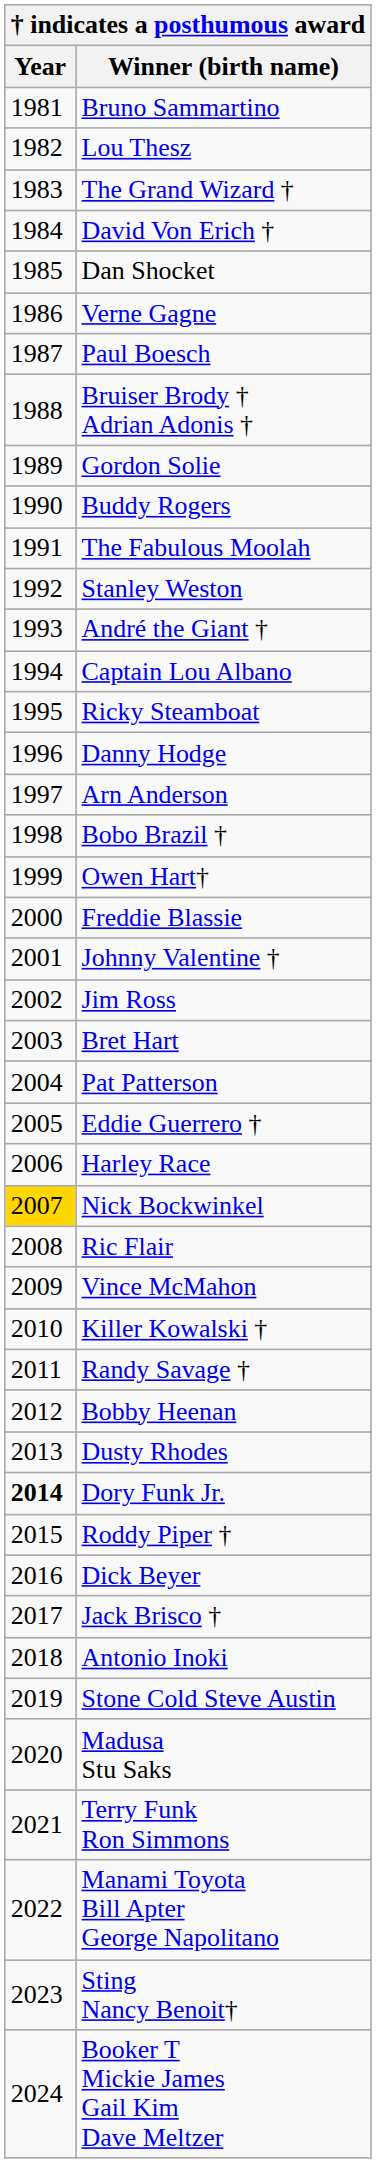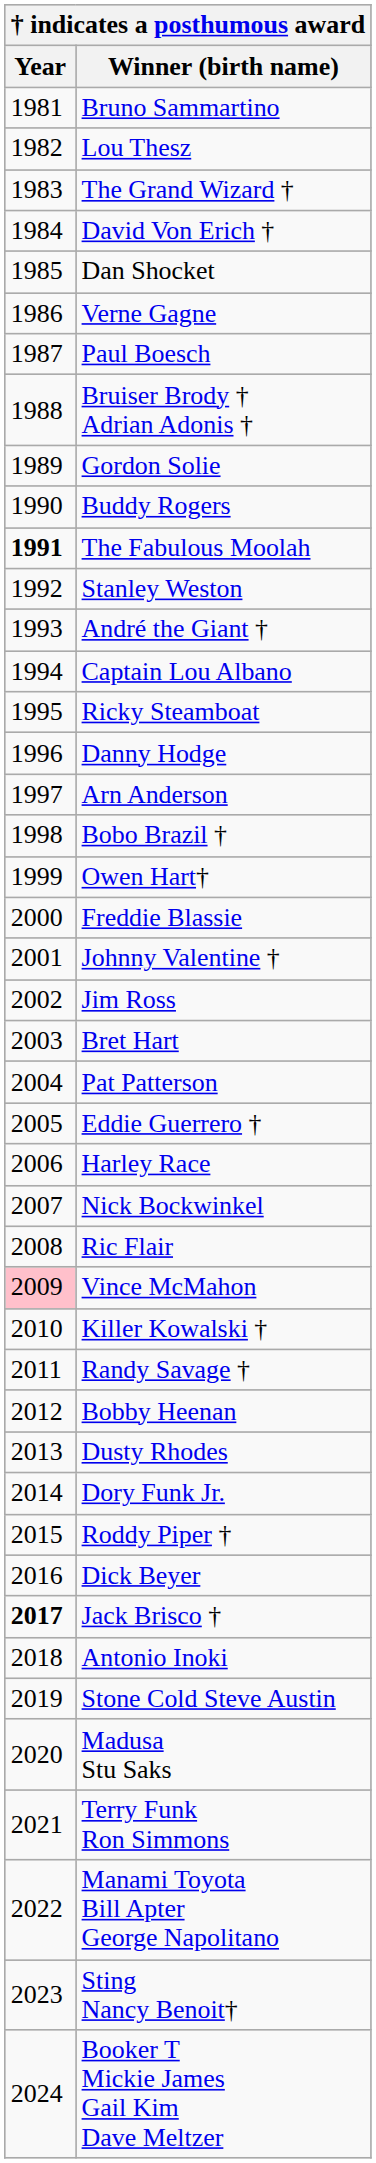The Fabulous Moolah | Year: normal -> bold
Nick Bockwinkel | Year: gold background -> no background
Vince McMahon | Year: no background -> pink background
Dory Funk Jr. | Year: bold -> normal
Jack Brisco † | Year: normal -> bold
